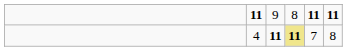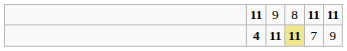row 2 | column 2: normal -> bold
row 2 | column 6: 8 -> 9
